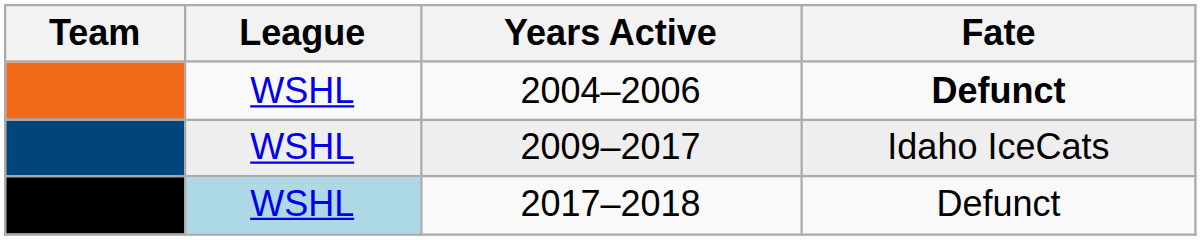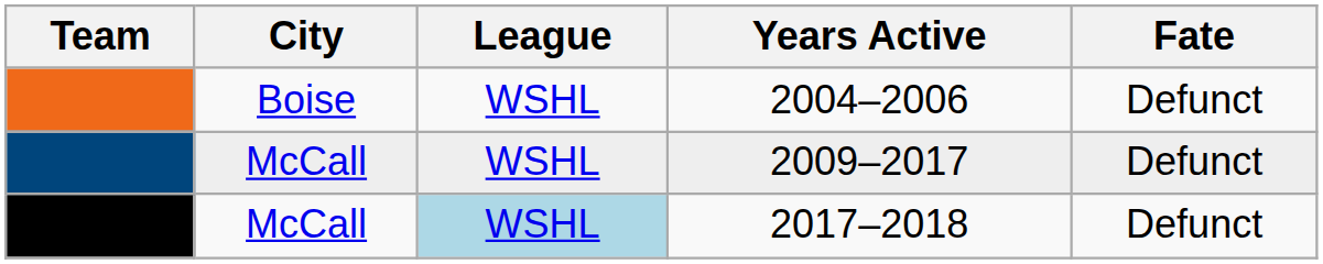+ column: City | Boise | McCall | McCall
2004–2006 | Fate: bold -> normal
2009–2017 | Fate: Idaho IceCats -> Defunct
